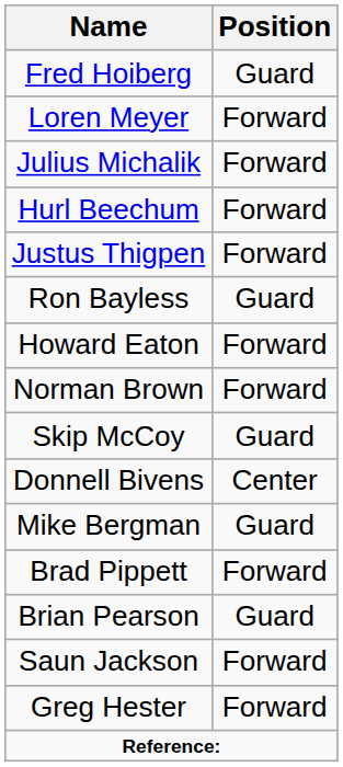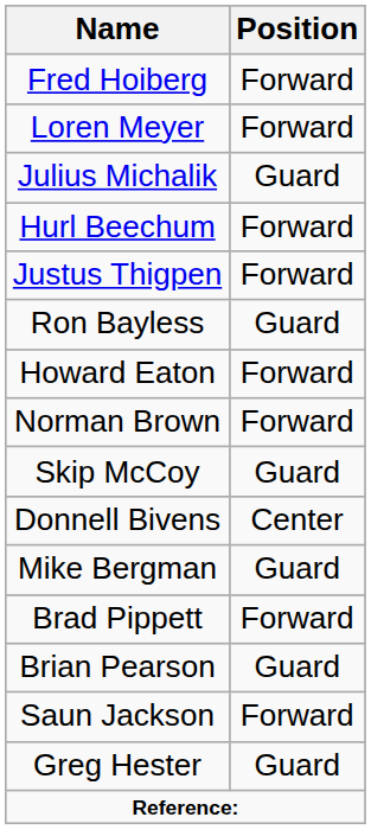Fred Hoiberg | Position: Guard -> Forward
Julius Michalik | Position: Forward -> Guard
Greg Hester | Position: Forward -> Guard
